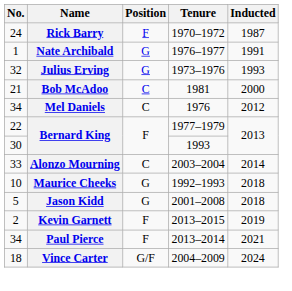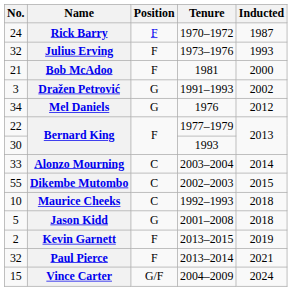- row: 1 | Nate Archibald | G | 1976–1977 | 1991
Julius Erving | Position: G -> F
Bob McAdoo | Position: C -> F
+ row: 3 | Dražen Petrović | G | 1991–1993 | 2002
Mel Daniels | Position: C -> G
+ row: 55 | Dikembe Mutombo | C | 2002–2003 | 2015
Maurice Cheeks | Position: G -> C
Paul Pierce | No.: 34 -> 32
Vince Carter | No.: 18 -> 15
